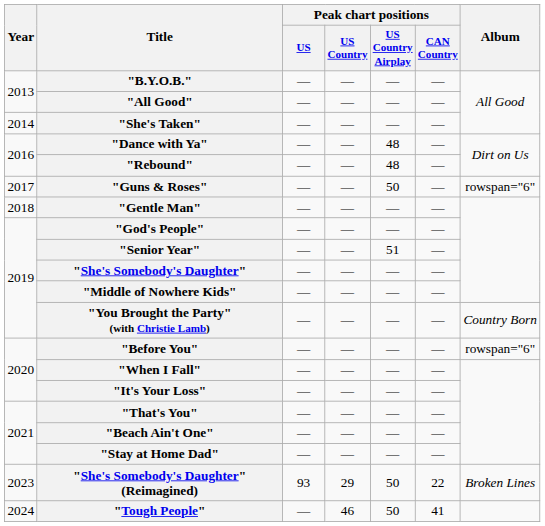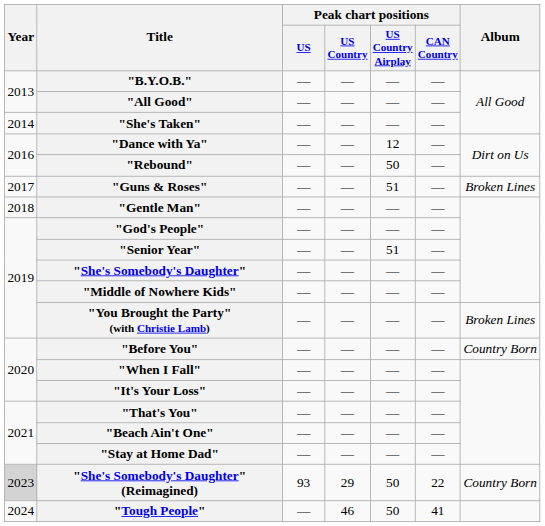"Dance with Ya" | Peak chart positions / US Country Airplay: 48 -> 12
"Rebound" | Peak chart positions / US Country Airplay: 48 -> 50
"Guns & Roses" | Peak chart positions / US Country Airplay: 50 -> 51
"Guns & Roses" | Album: rowspan="6" -> Broken Lines
"You Brought the Party" (with Christie Lamb) | Album: Country Born -> Broken Lines
"Before You" | Album: rowspan="6" -> Country Born
"She's Somebody's Daughter" (Reimagined) | Year: no background -> lightgrey background
"She's Somebody's Daughter" (Reimagined) | Album: Broken Lines -> Country Born
